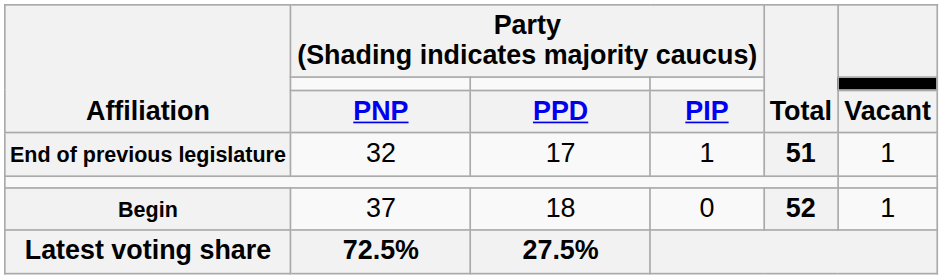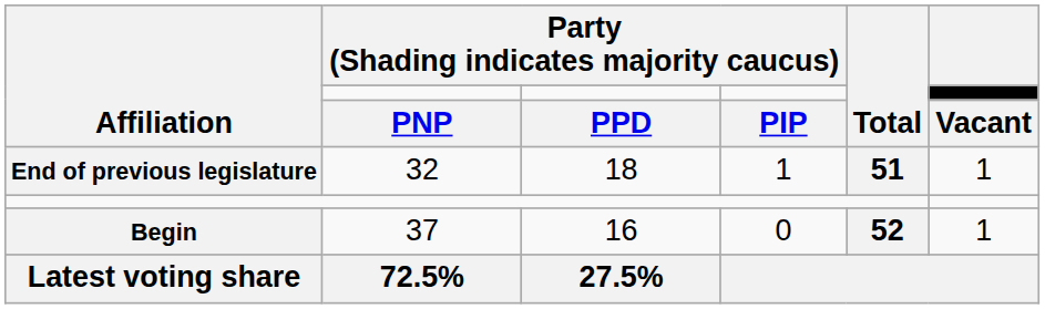End of previous legislature | column 3: 17 -> 18
Begin | column 3: 18 -> 16
